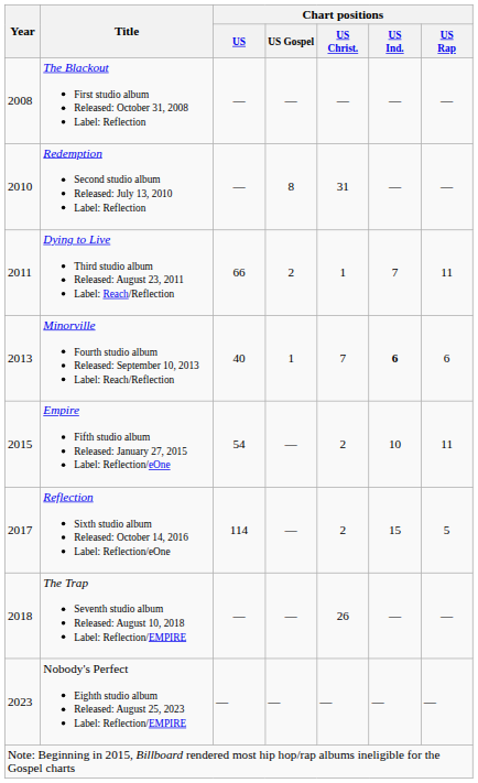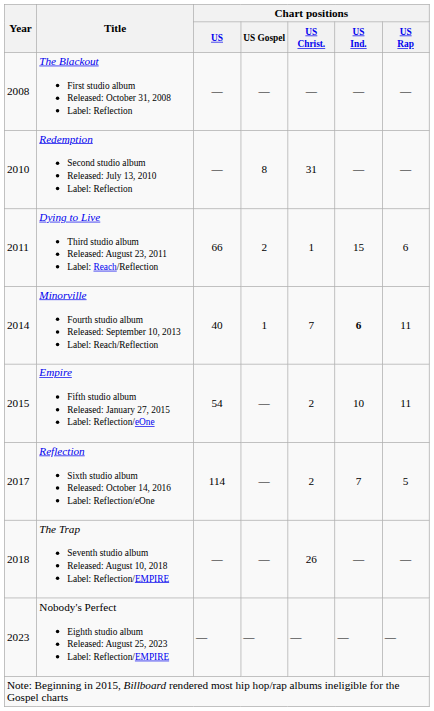row 5 | Chart positions / US Ind.: 7 -> 15
row 5 | Chart positions / US Rap: 11 -> 6
row 6 | Year: 2013 -> 2014
row 6 | Chart positions / US Rap: 6 -> 11
row 8 | Chart positions / US Ind.: 15 -> 7
